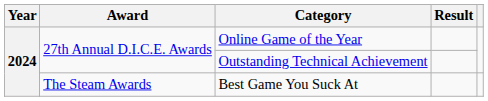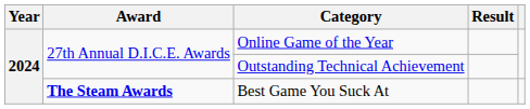Best Game You Suck At | Award: normal -> bold
